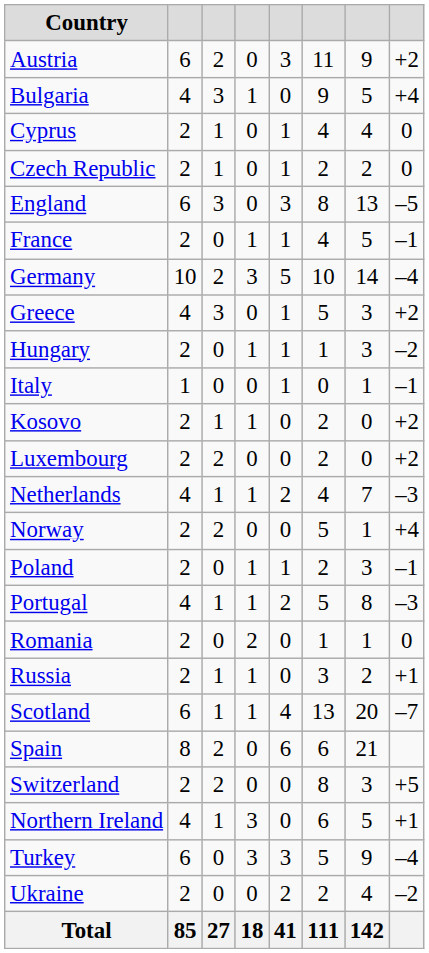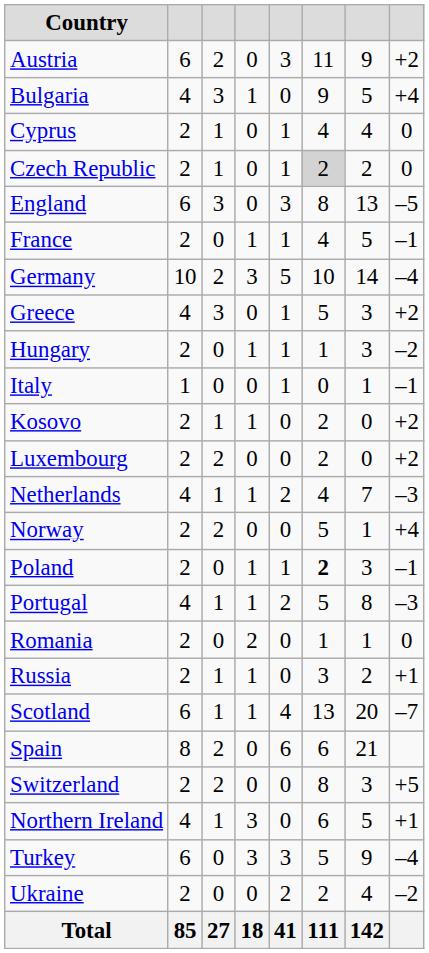Czech Republic | column 6: no background -> lightgrey background
Poland | column 6: normal -> bold
